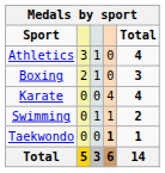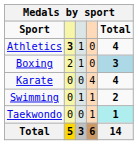Athletics | column 2: normal -> bold
Boxing | Total: no background -> lightblue background
Taekwondo | column 4: bold -> normal
Taekwondo | Total: no background -> paleturquoise background
